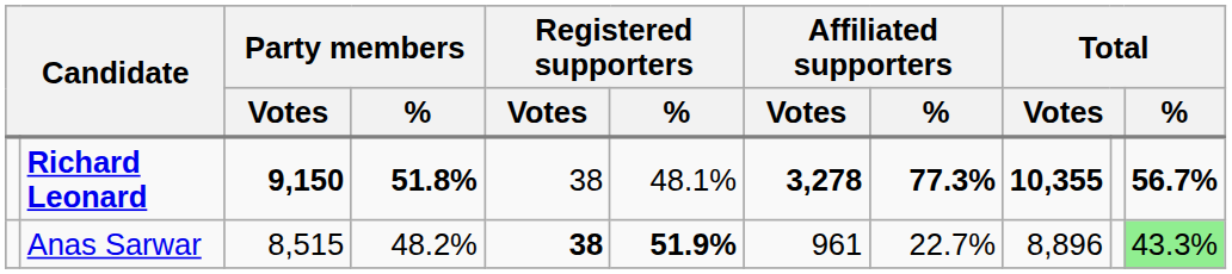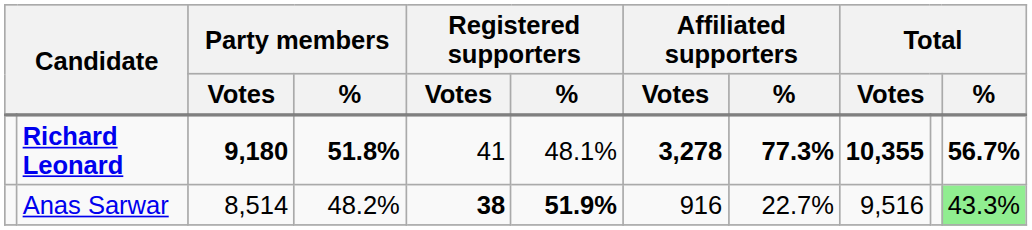Richard Leonard | Party members / Votes: 9,150 -> 9,180
Richard Leonard | Registered supporters / Votes: 38 -> 41
Anas Sarwar | Party members / Votes: 8,515 -> 8,514
Anas Sarwar | Affiliated supporters / Votes: 961 -> 916
Anas Sarwar | column 9: 8,896 -> 9,516
